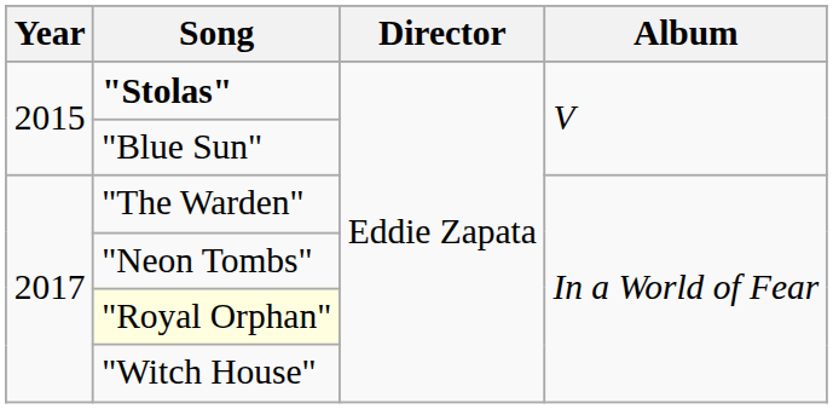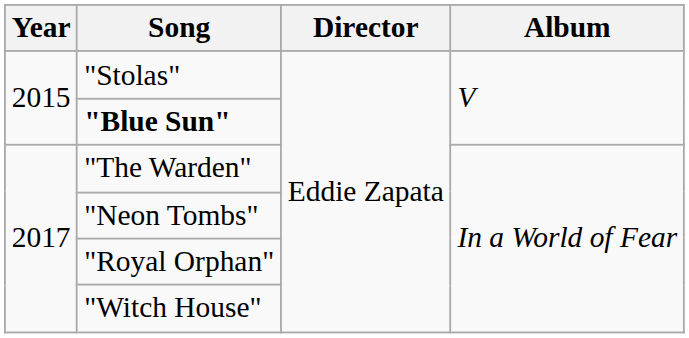"Stolas" | Song: bold -> normal
"Blue Sun" | Song: normal -> bold
"Royal Orphan" | Song: lightyellow background -> no background
